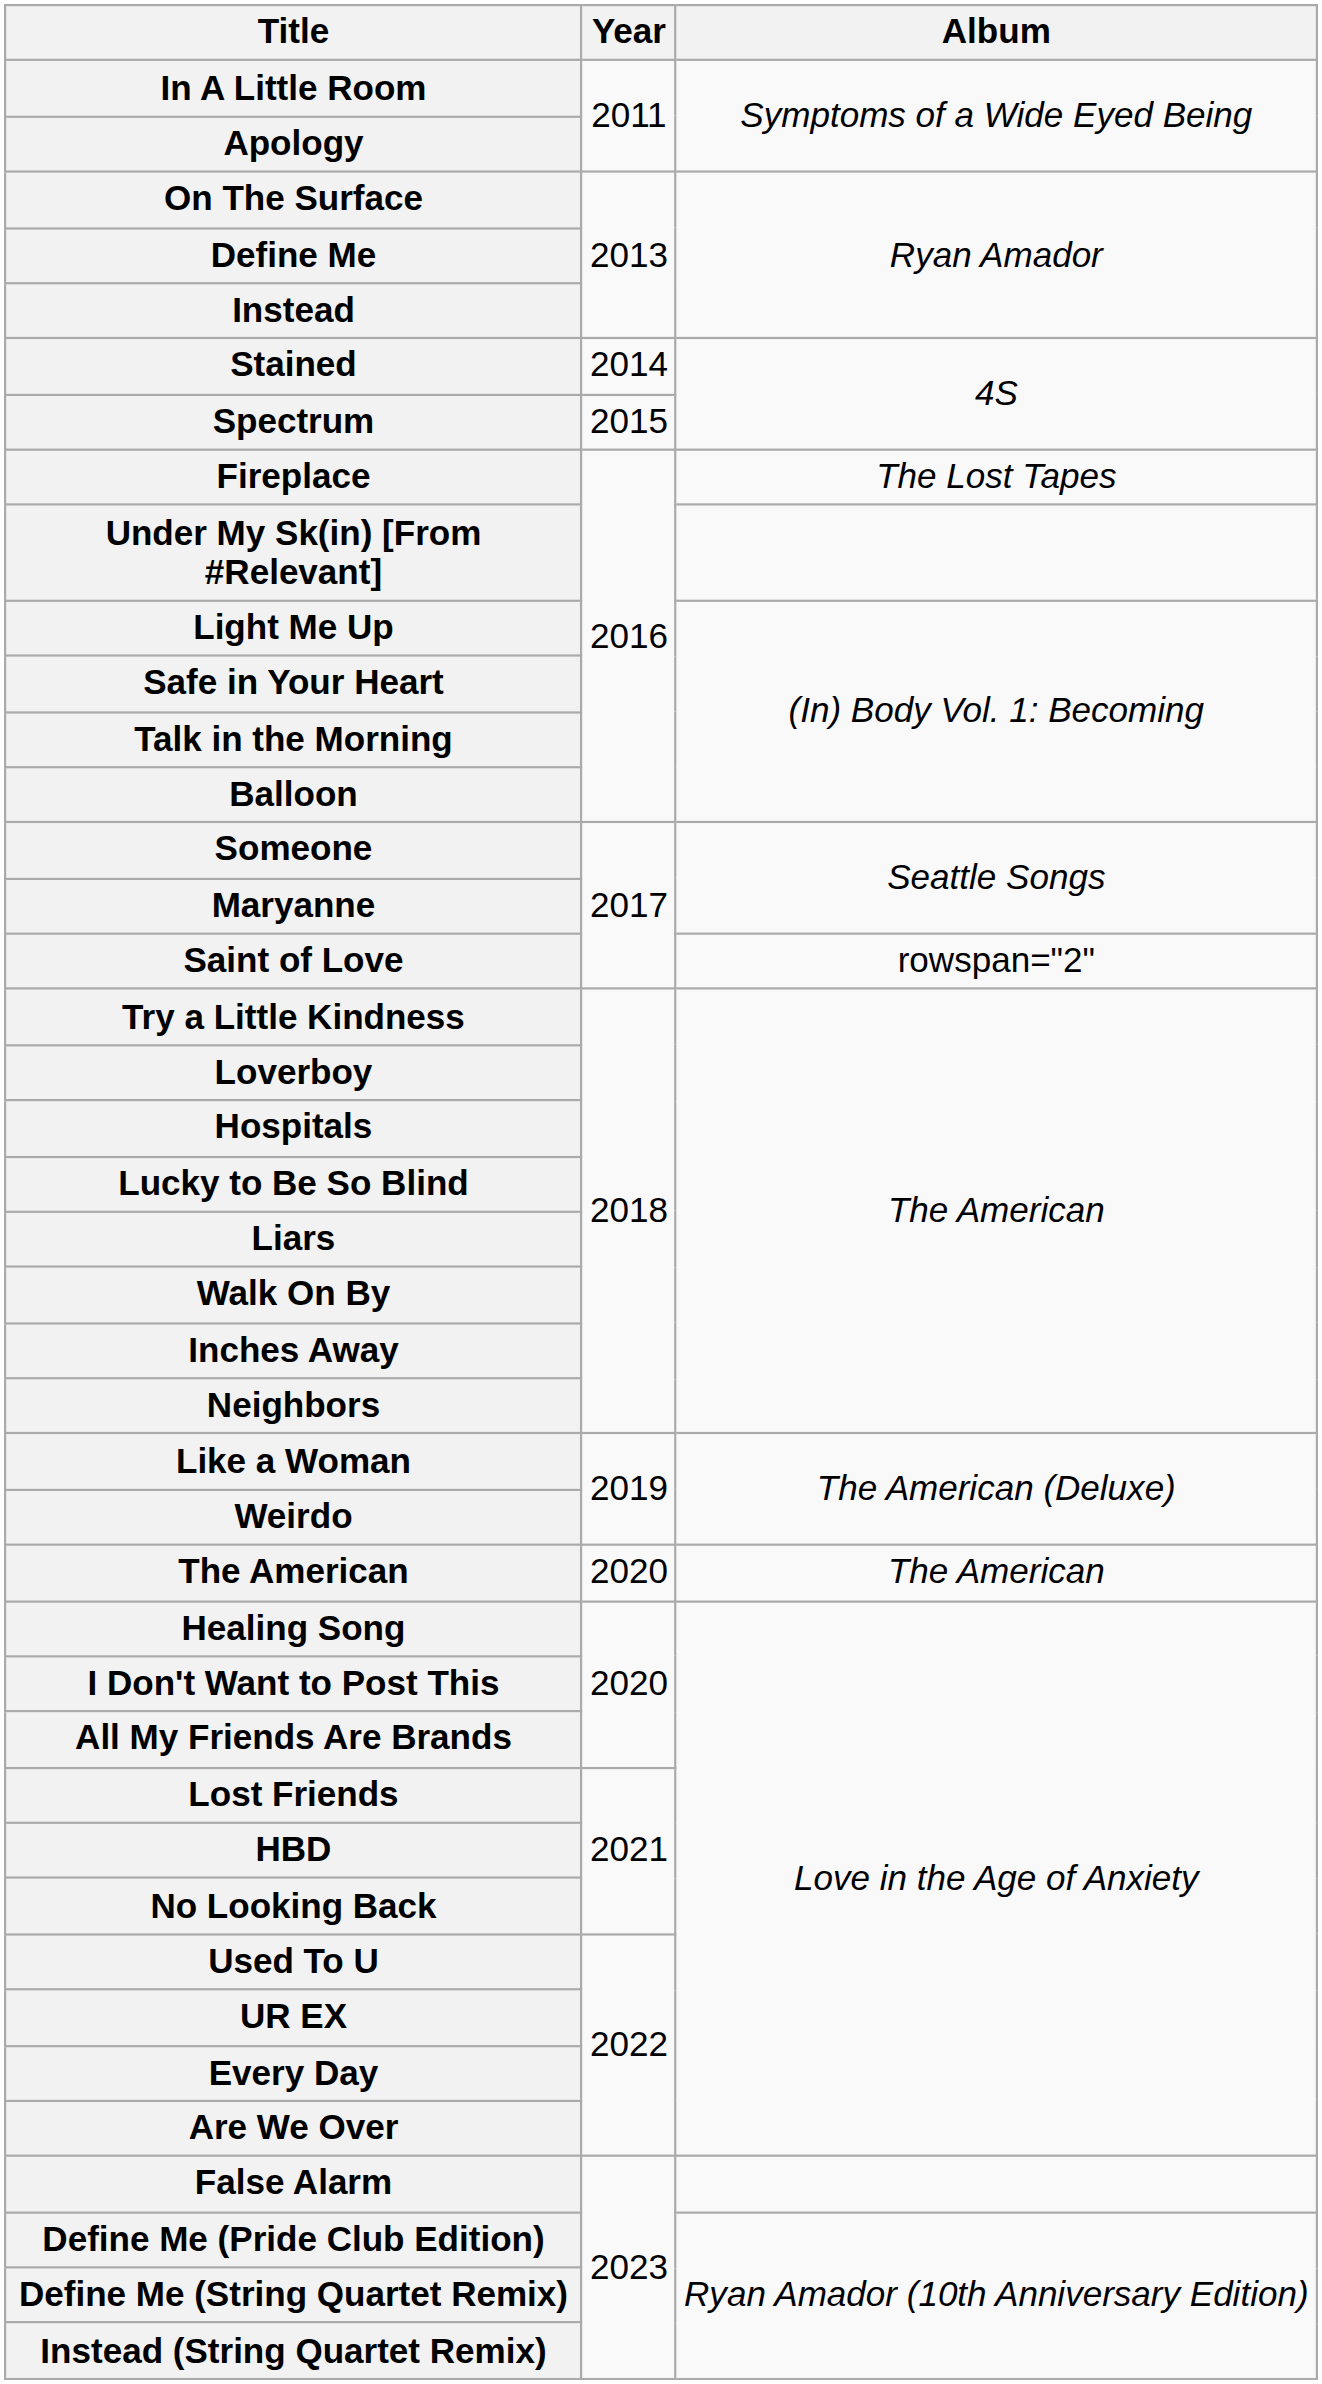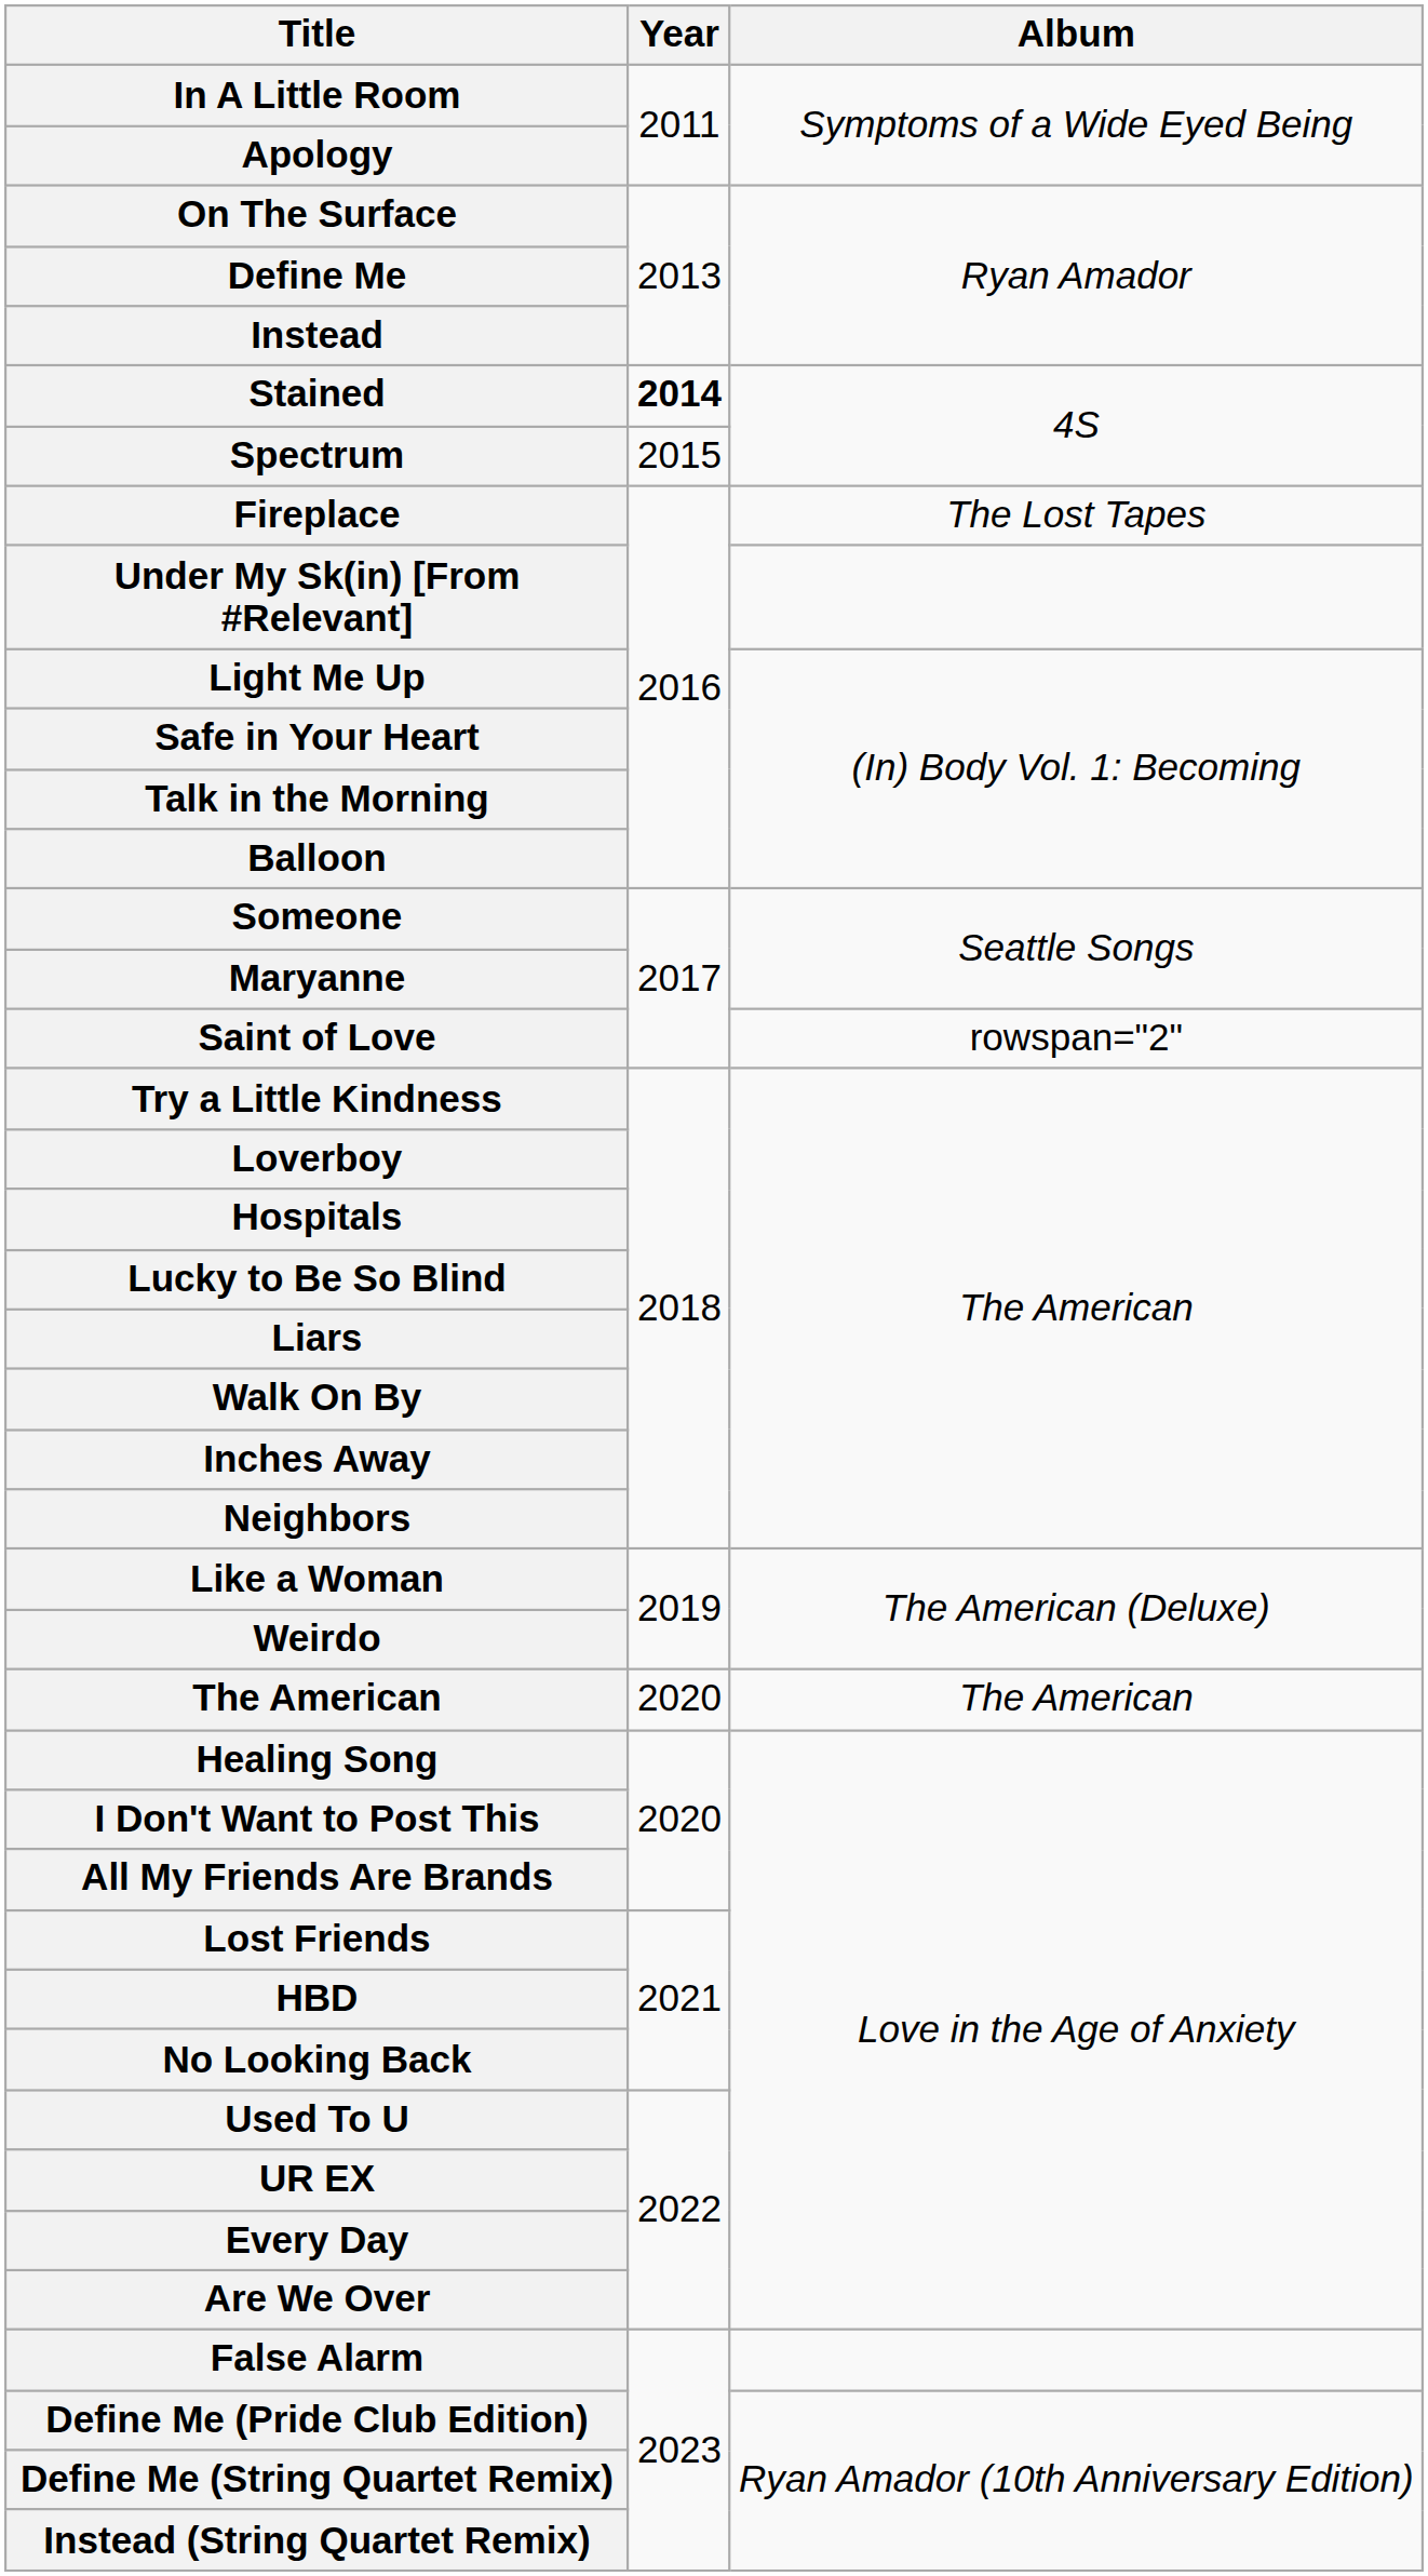Stained | Year: normal -> bold
